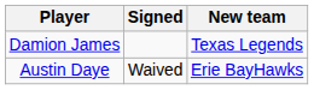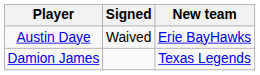rows swapped: Damion James <-> Austin Daye
